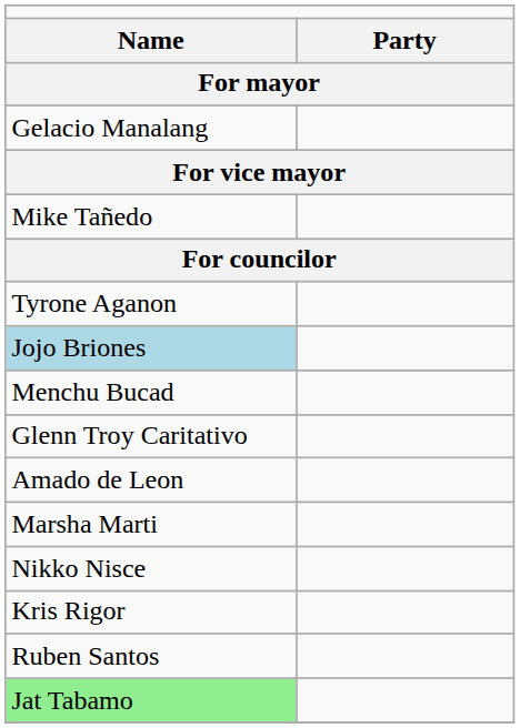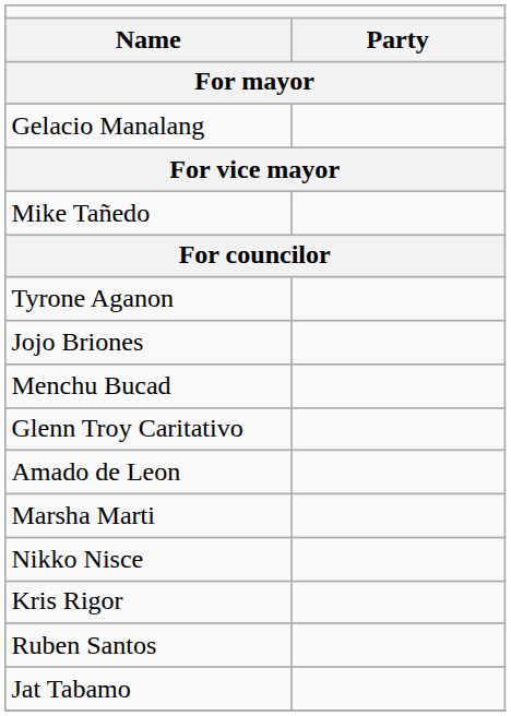Jojo Briones | column 1: lightblue background -> no background
Jat Tabamo | column 1: lightgreen background -> no background
